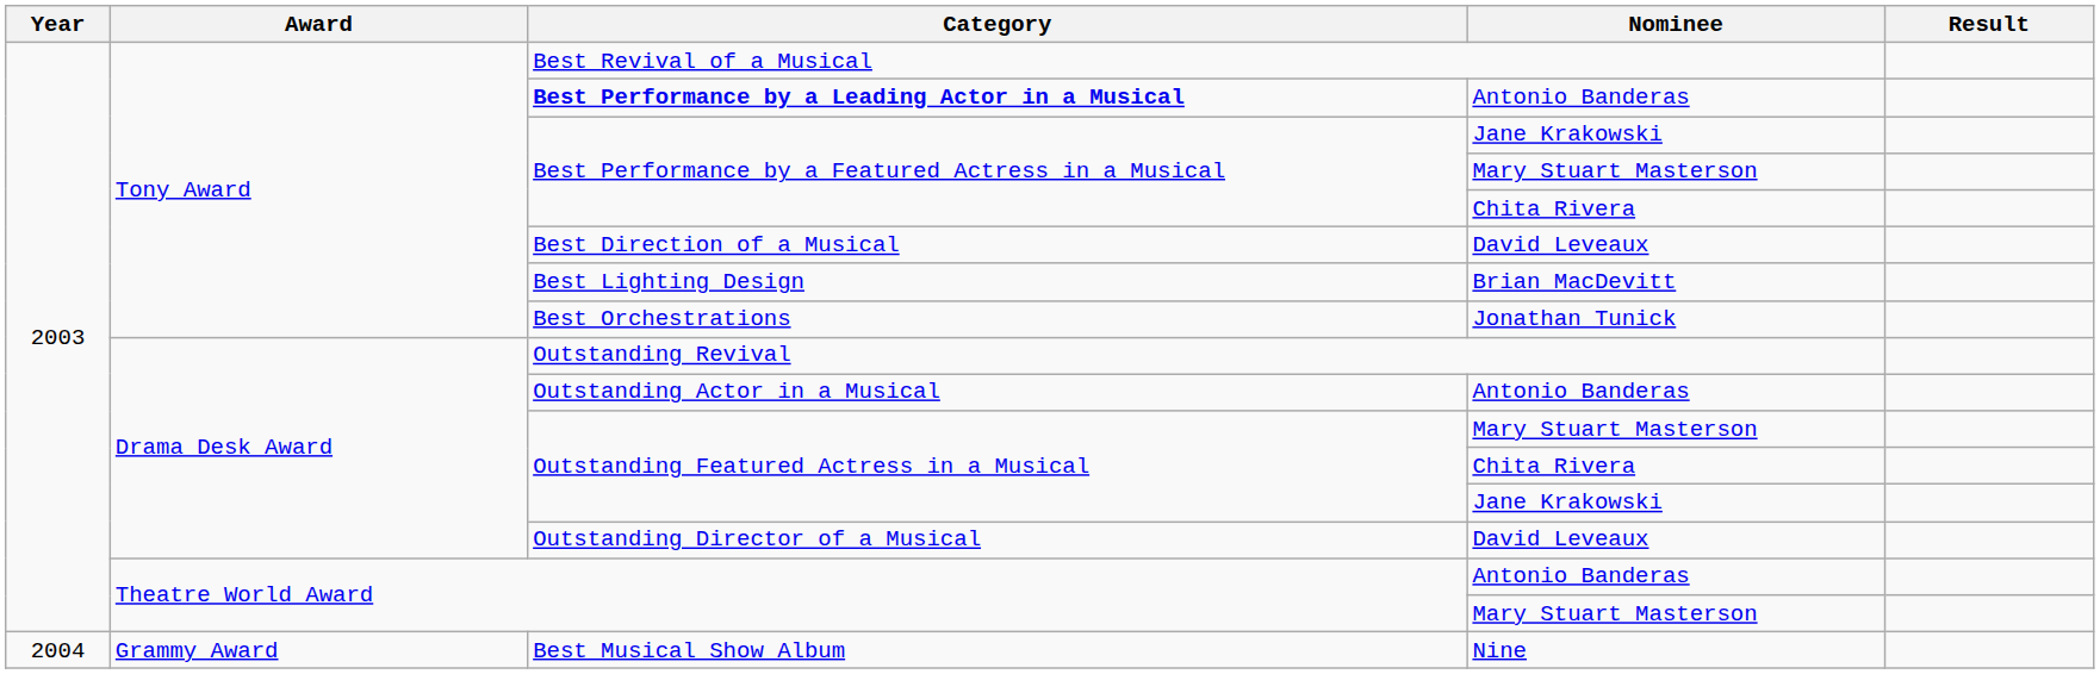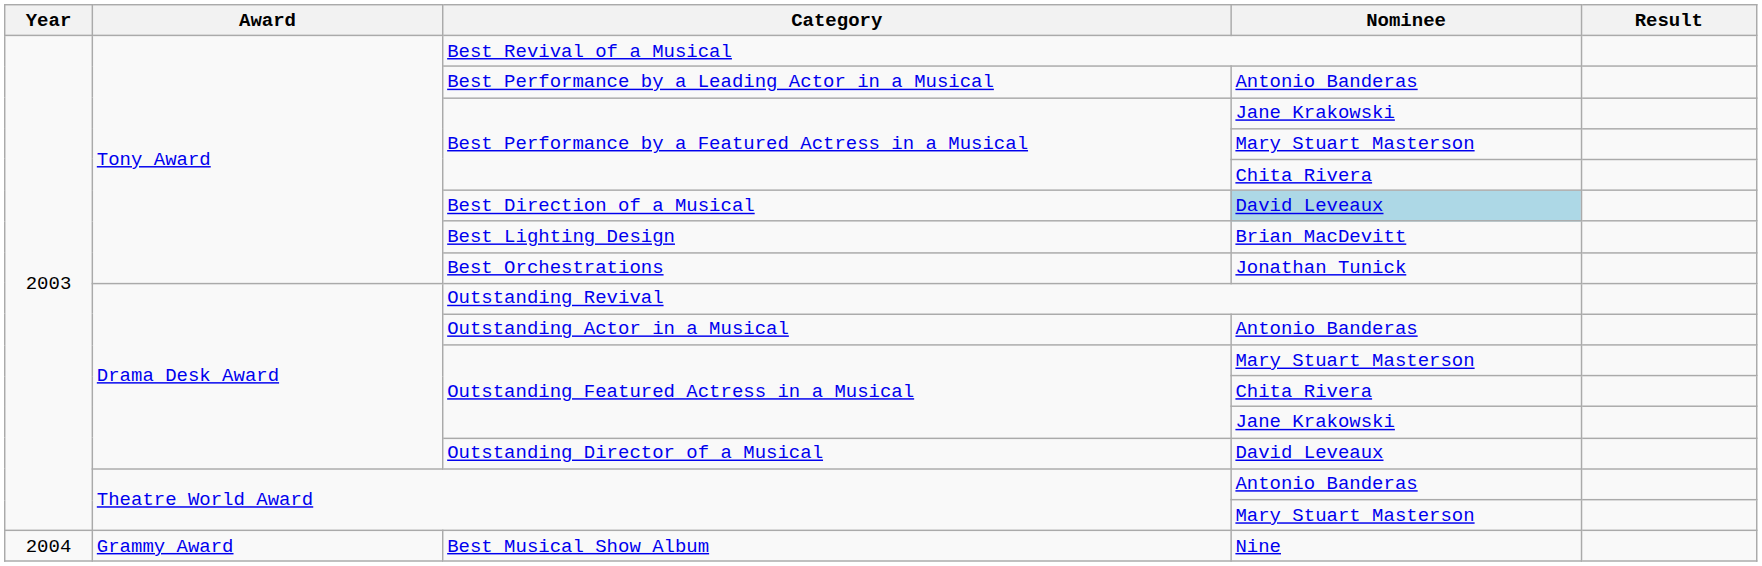Best Performance by a Leading Actor in a Musical | Category: bold -> normal
Best Direction of a Musical | Nominee: no background -> lightblue background
